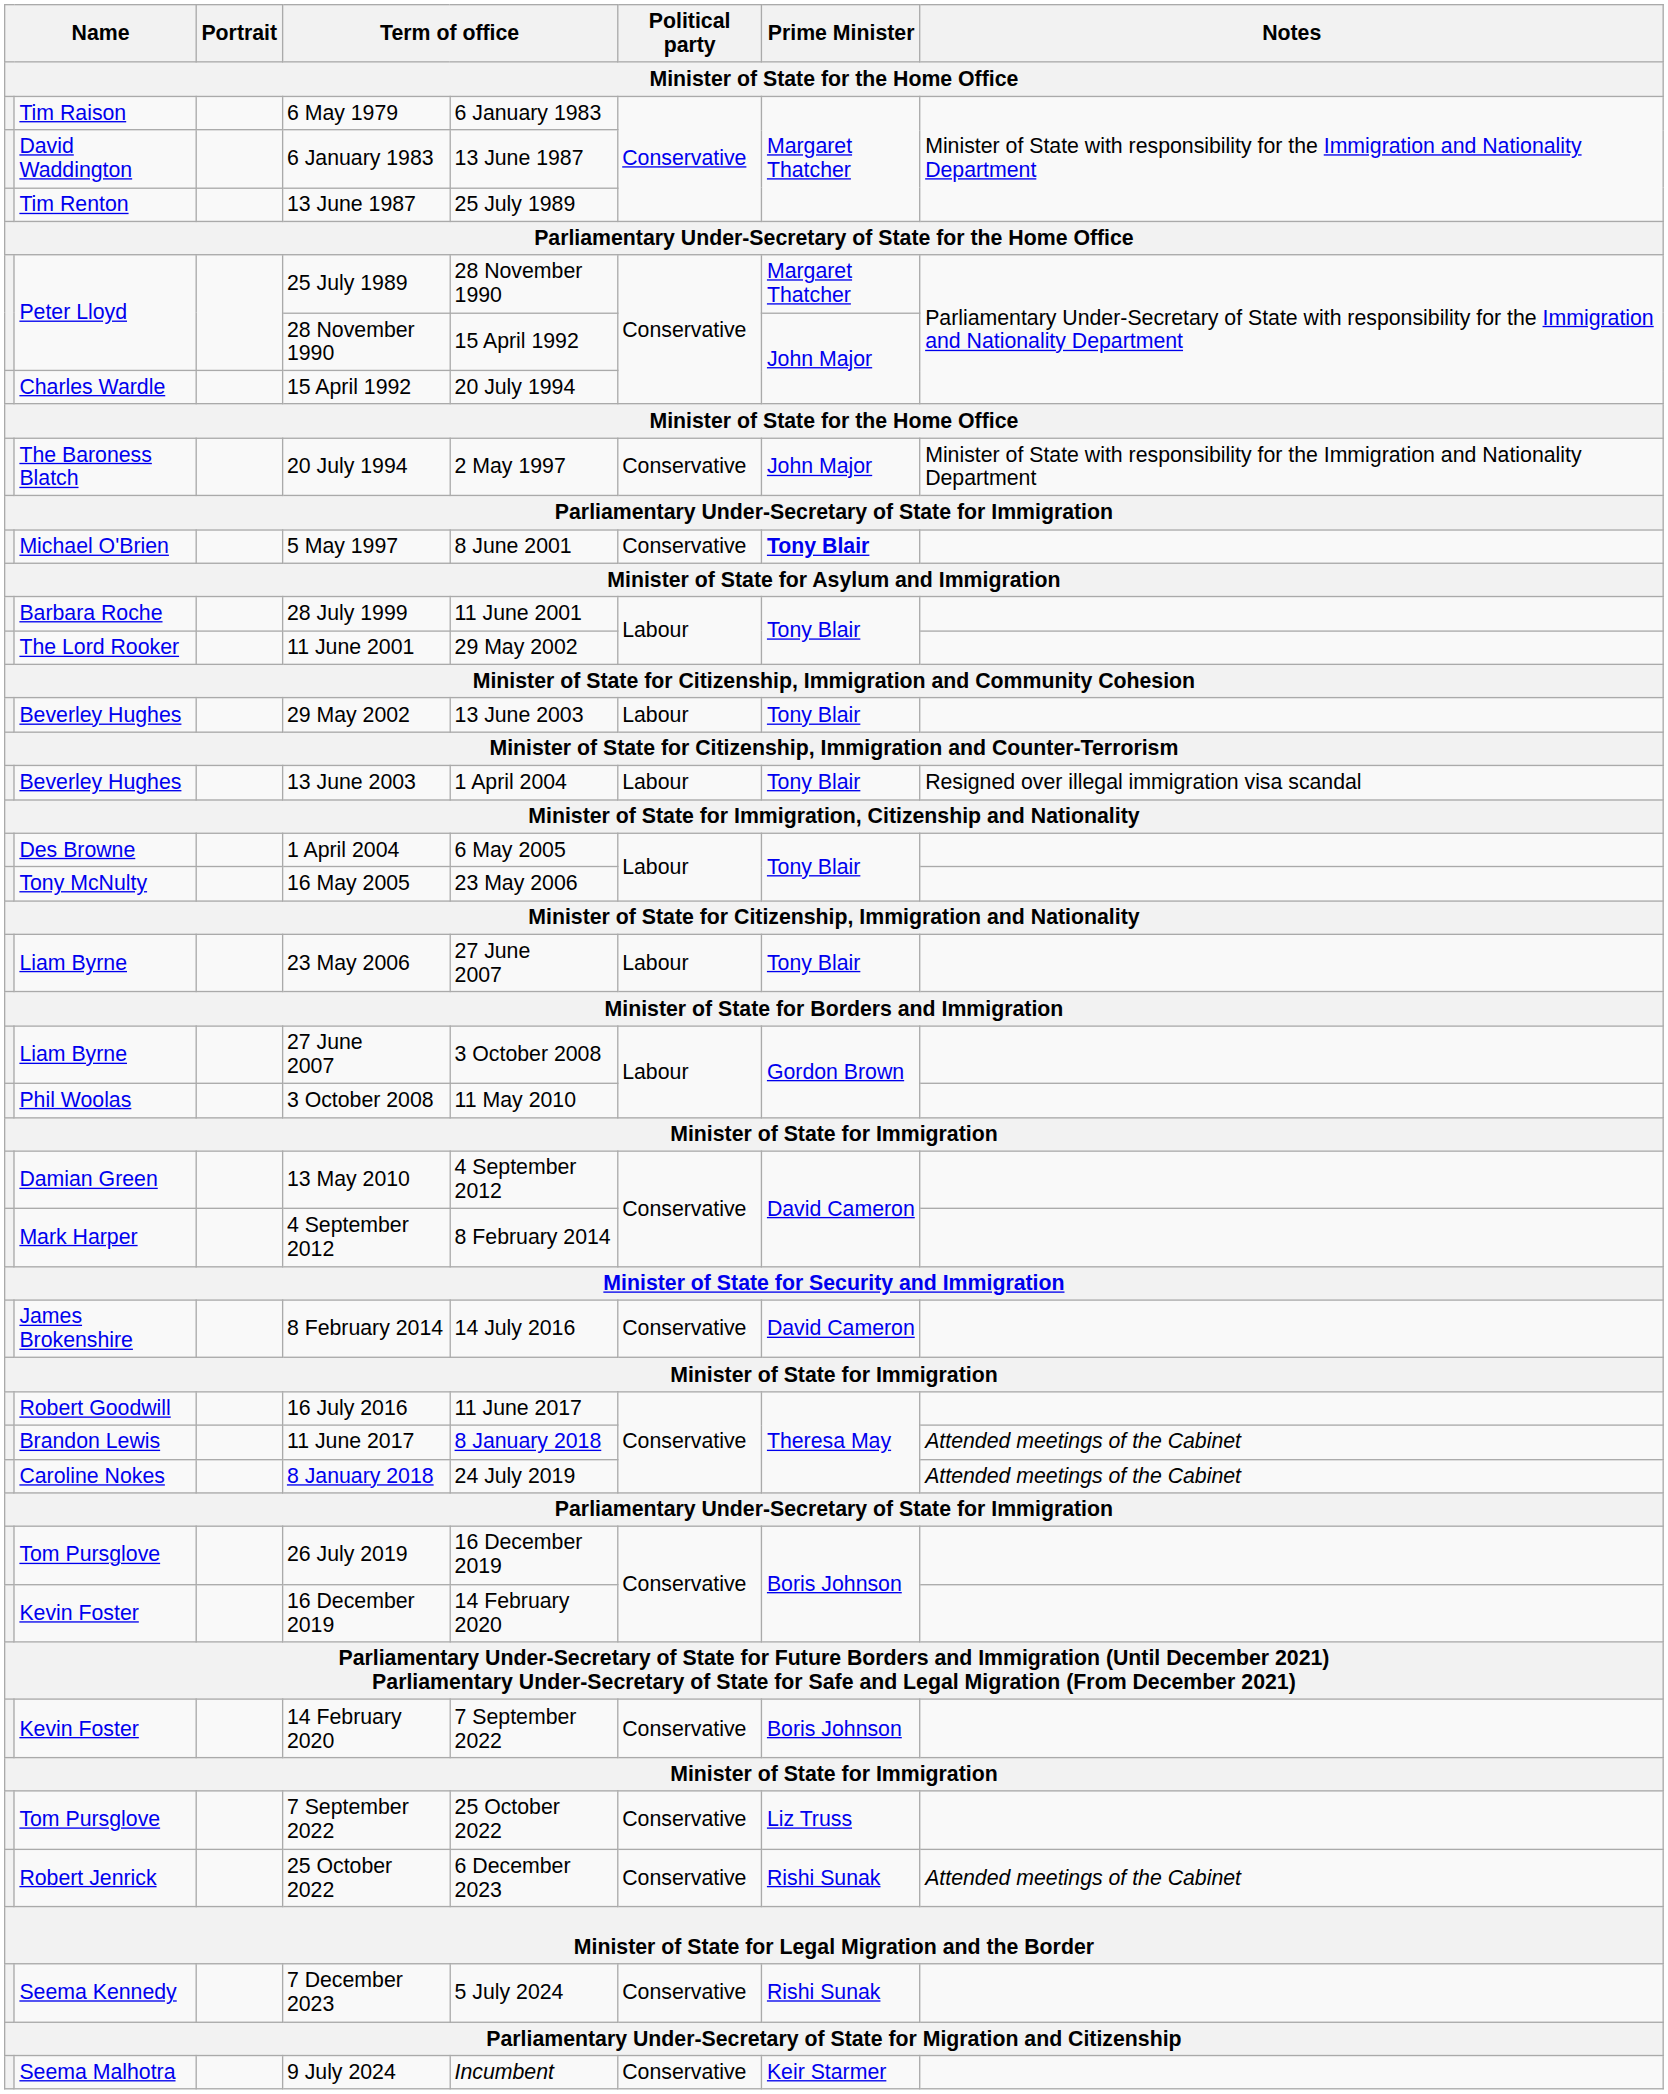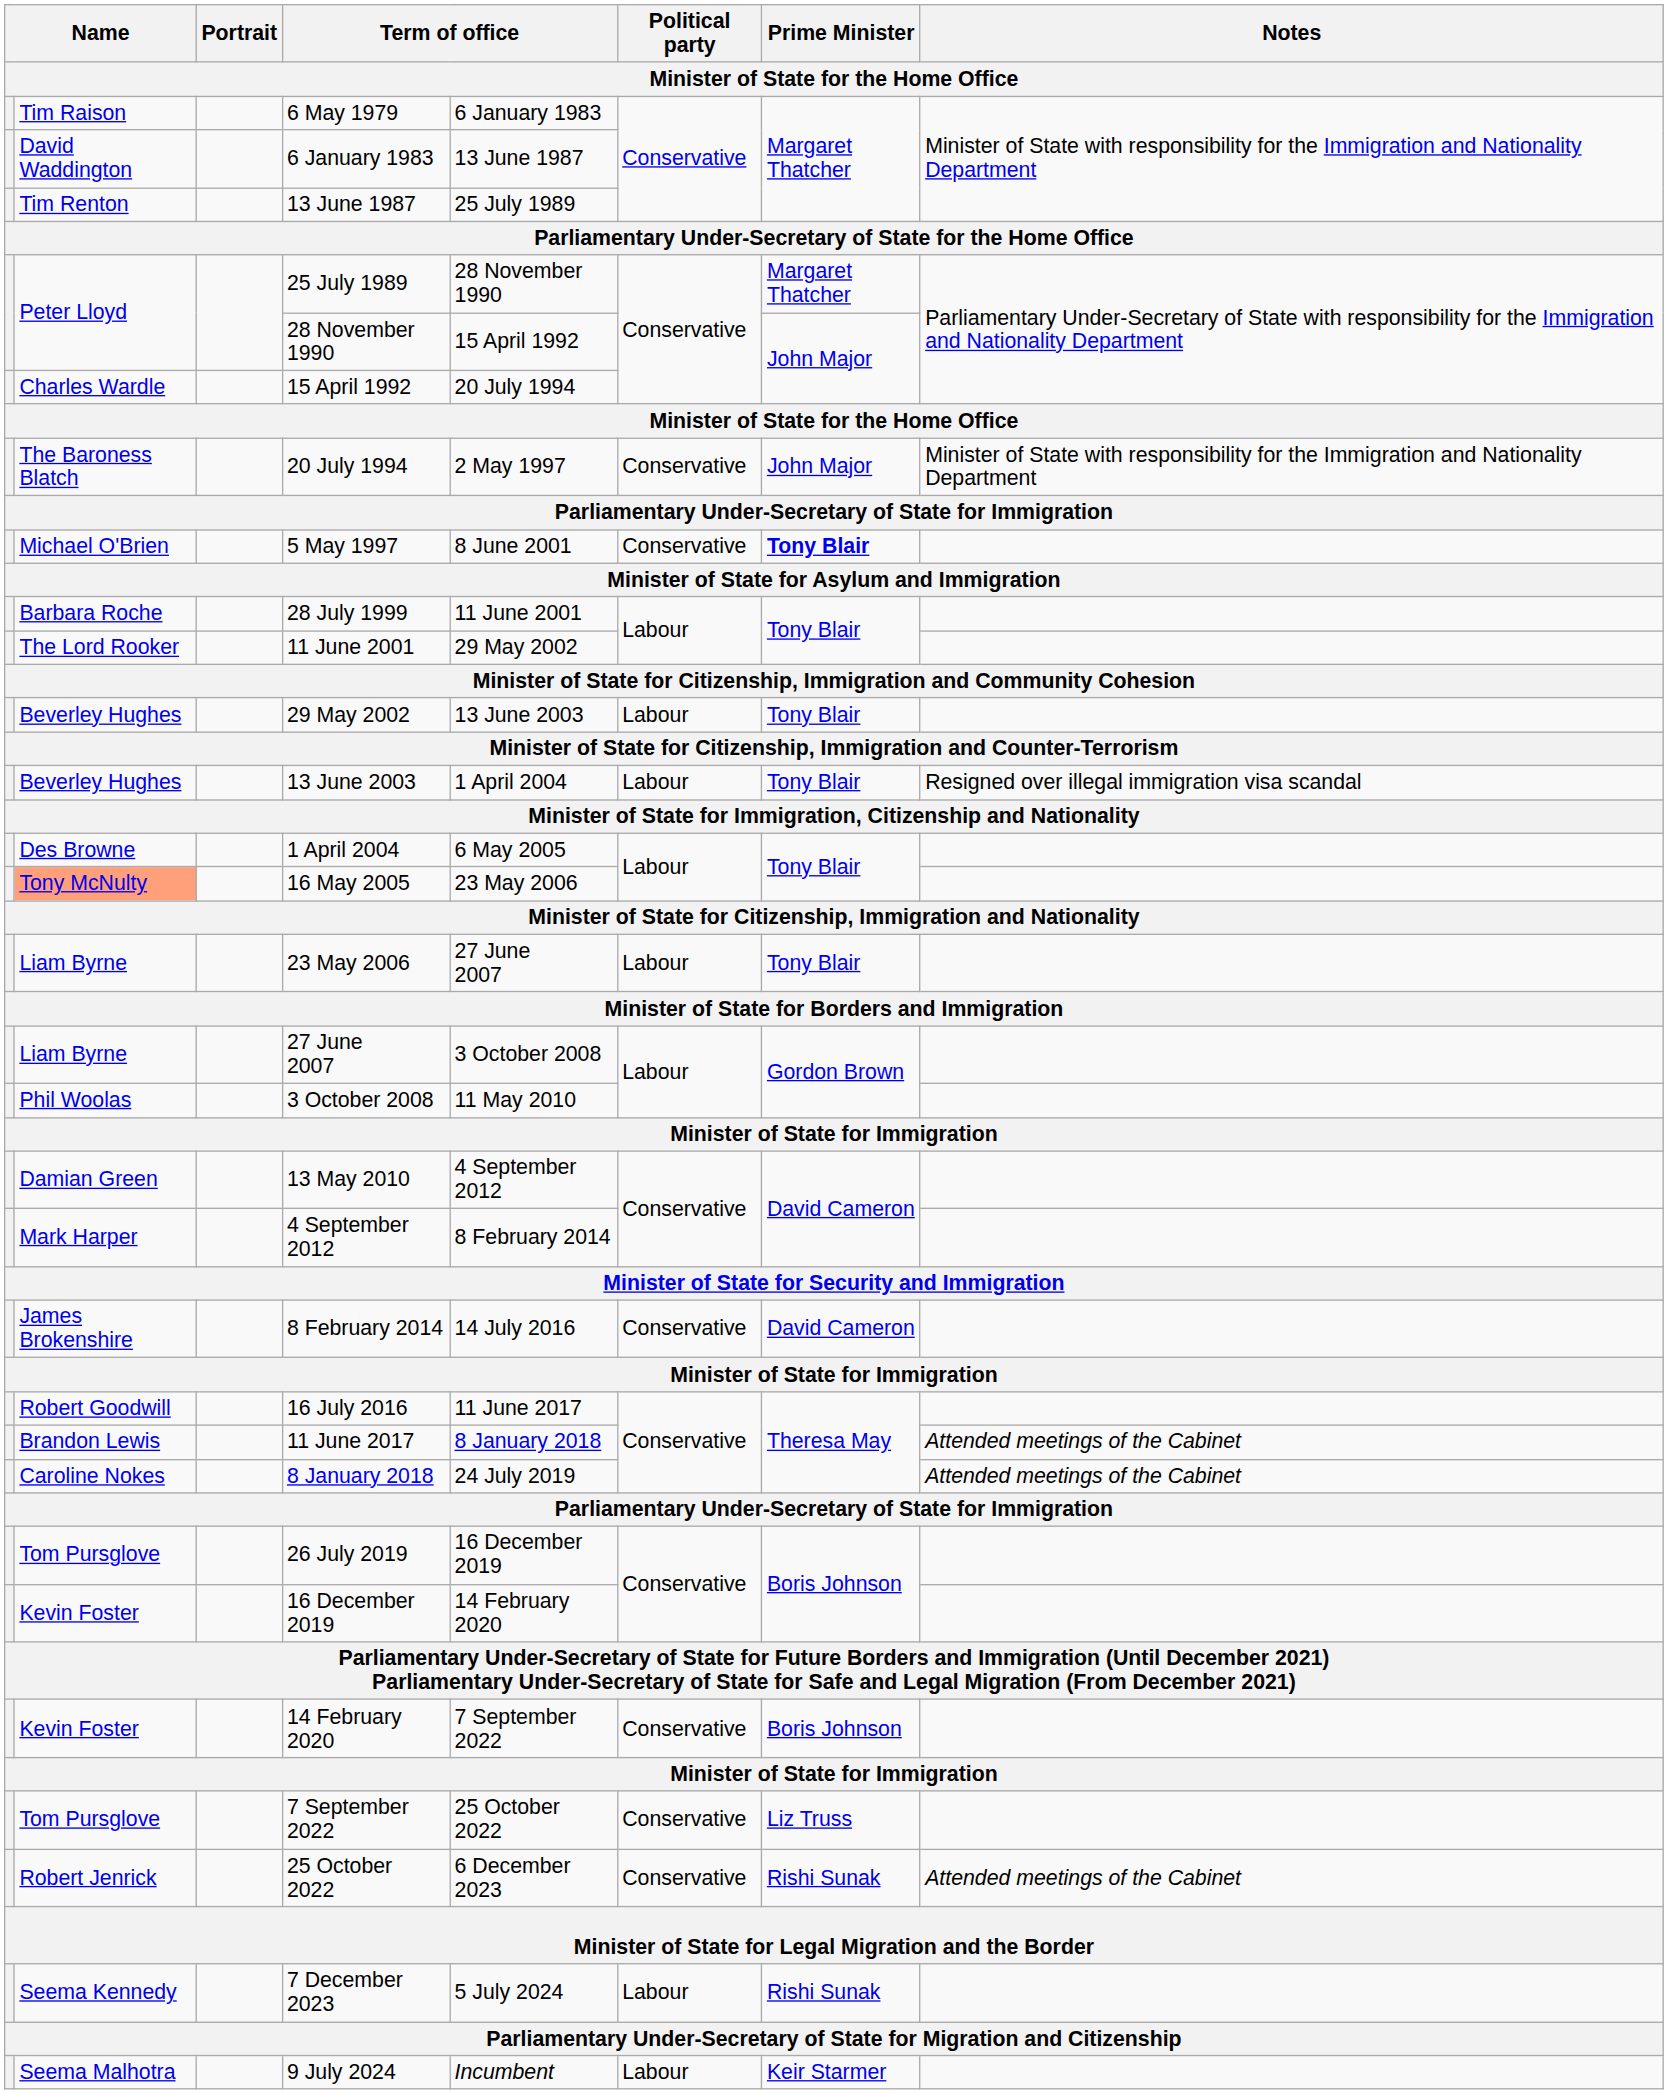16 May 2005 | column 2: no background -> lightsalmon background
7 December 2023 | Political party: Conservative -> Labour
9 July 2024 | Political party: Conservative -> Labour
